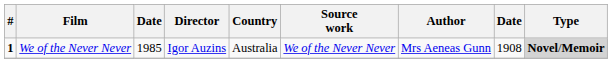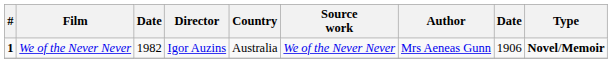row 2 | column 3: 1985 -> 1982
row 2 | column 8: 1908 -> 1906
row 2 | Type: lightgrey background -> no background
